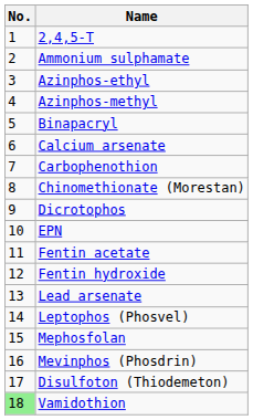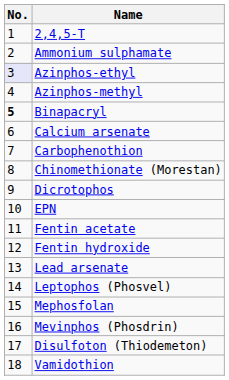Azinphos-ethyl | No.: no background -> lavender background
Binapacryl | No.: normal -> bold
Vamidothion | No.: lightgreen background -> no background
